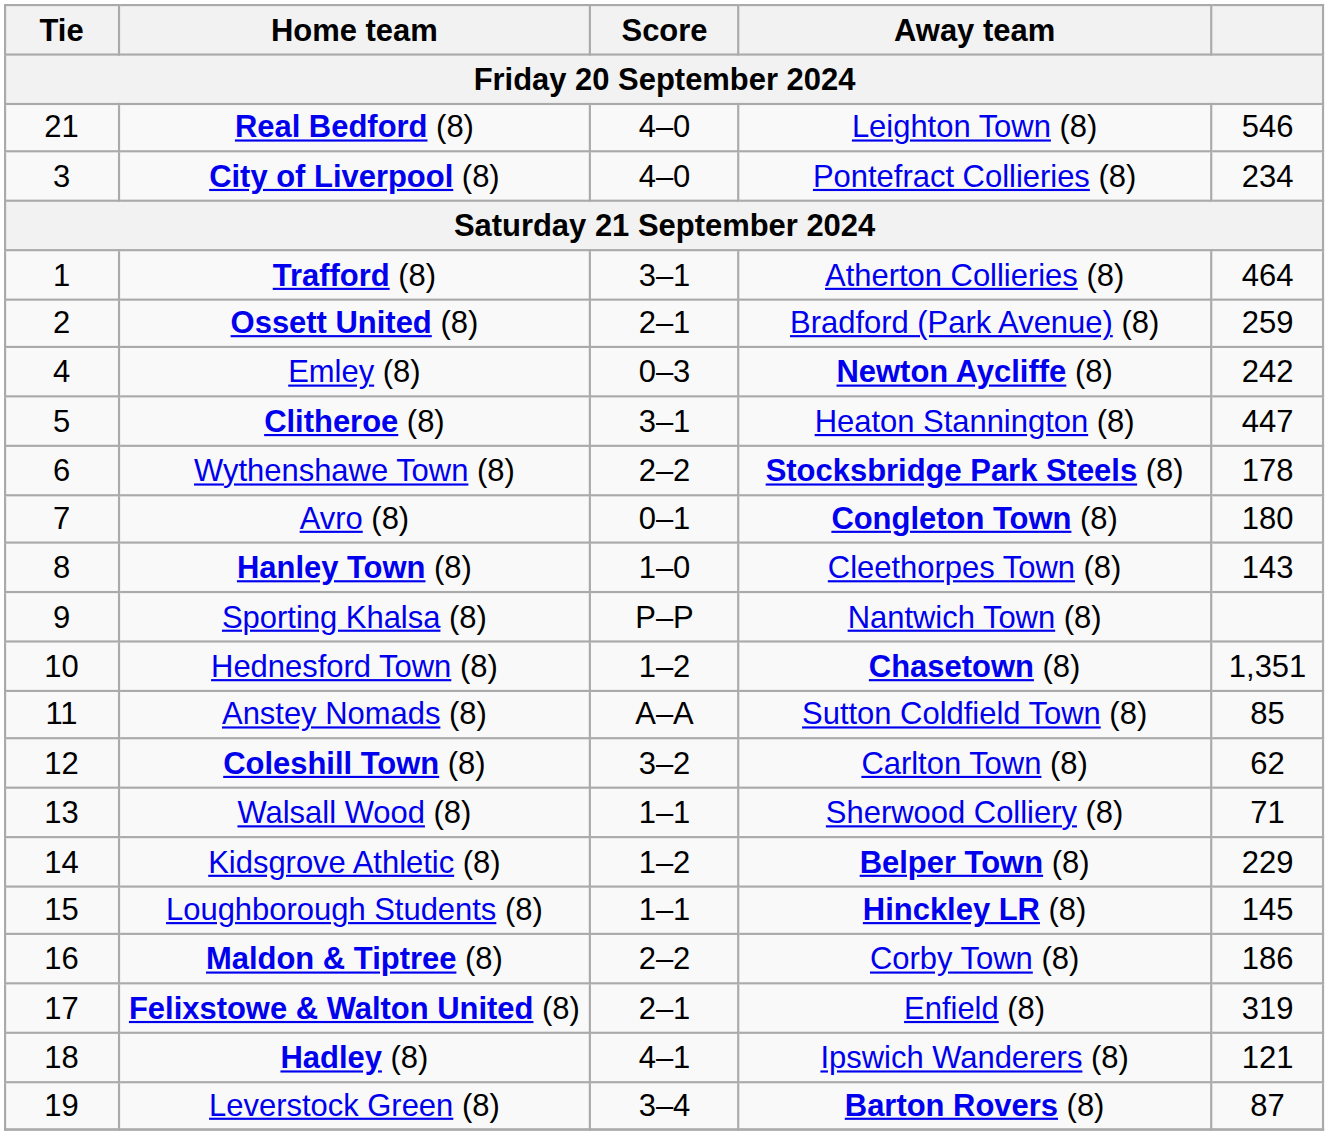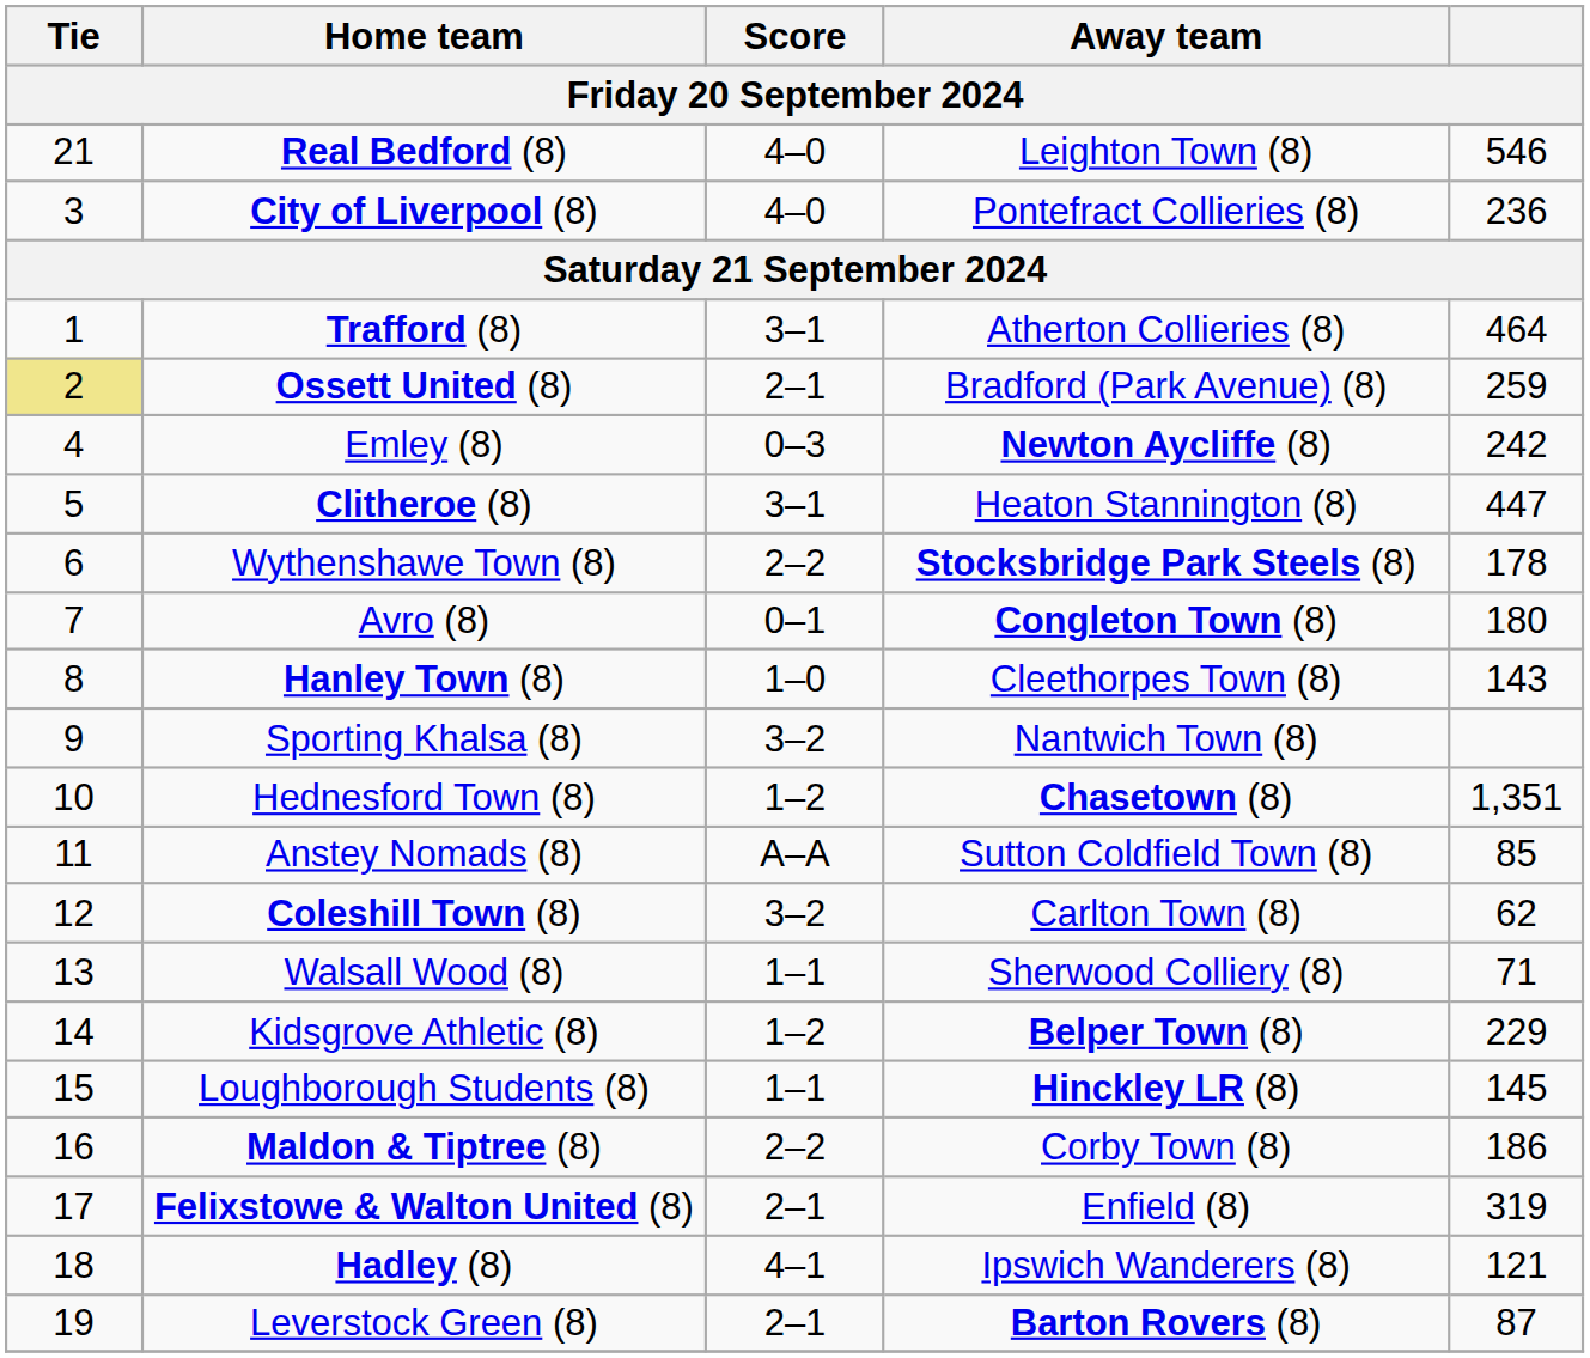City of Liverpool (8) | column 5: 234 -> 236
Ossett United (8) | Tie: no background -> khaki background
Sporting Khalsa (8) | Score: P–P -> 3–2
Leverstock Green (8) | Score: 3–4 -> 2–1
